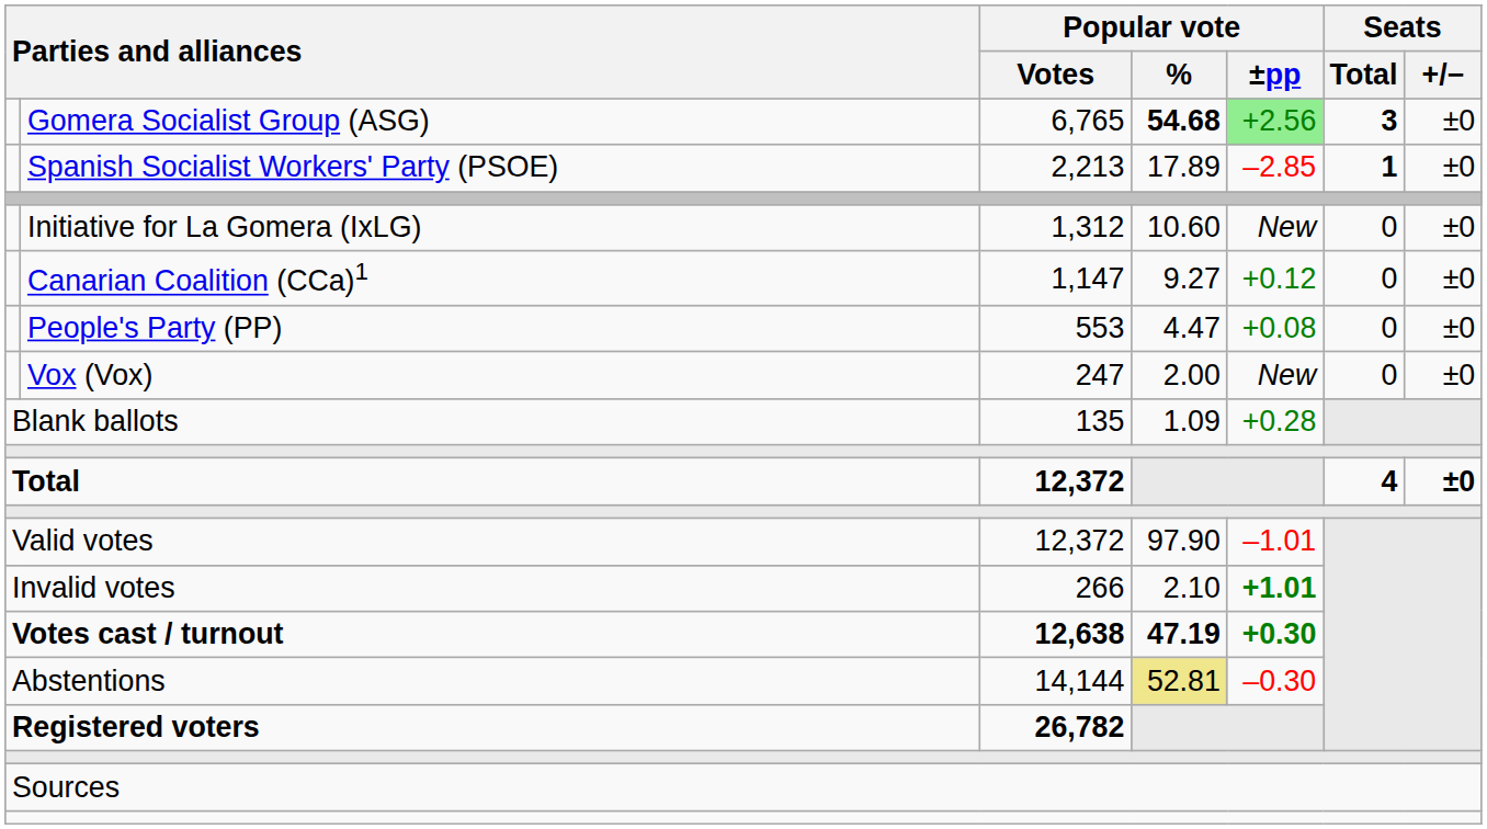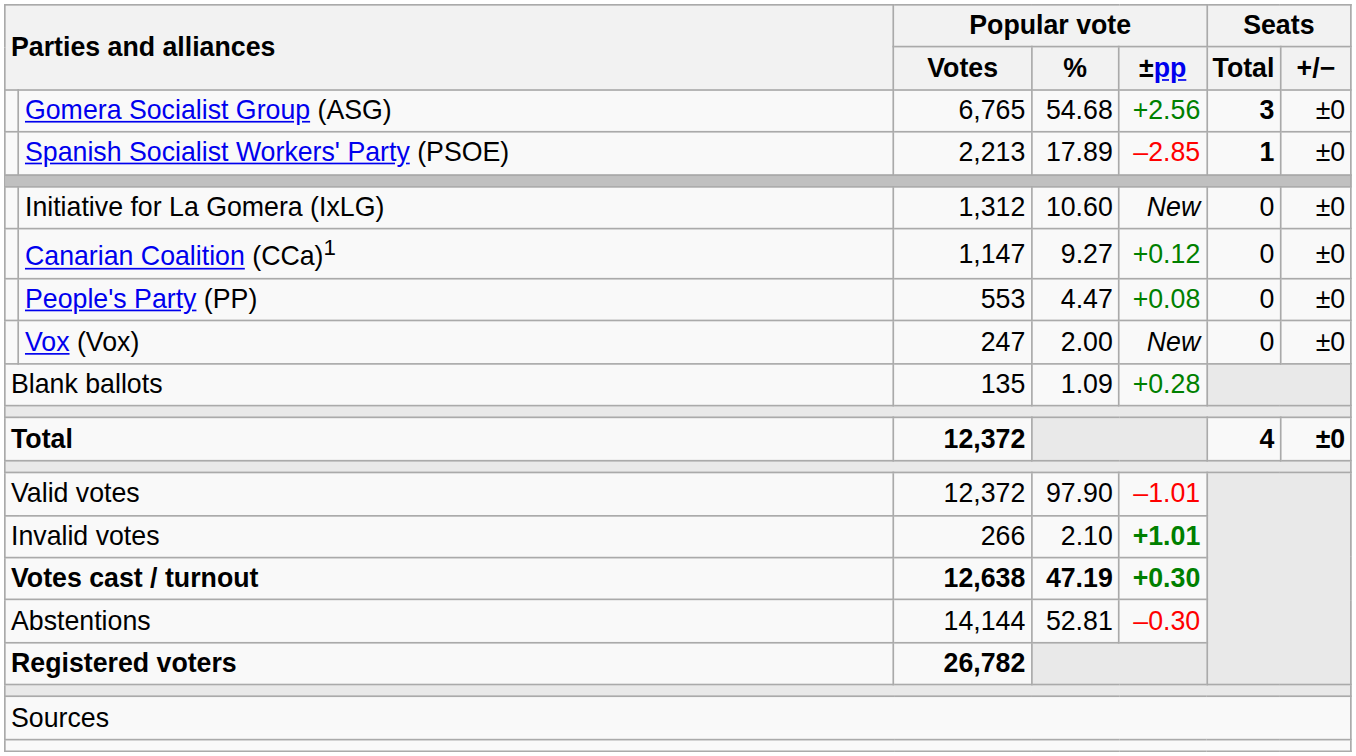Gomera Socialist Group (ASG) | Popular vote / %: bold -> normal
Gomera Socialist Group (ASG) | Popular vote / ±pp: lightgreen background -> no background
Abstentions | Popular vote / %: khaki background -> no background
